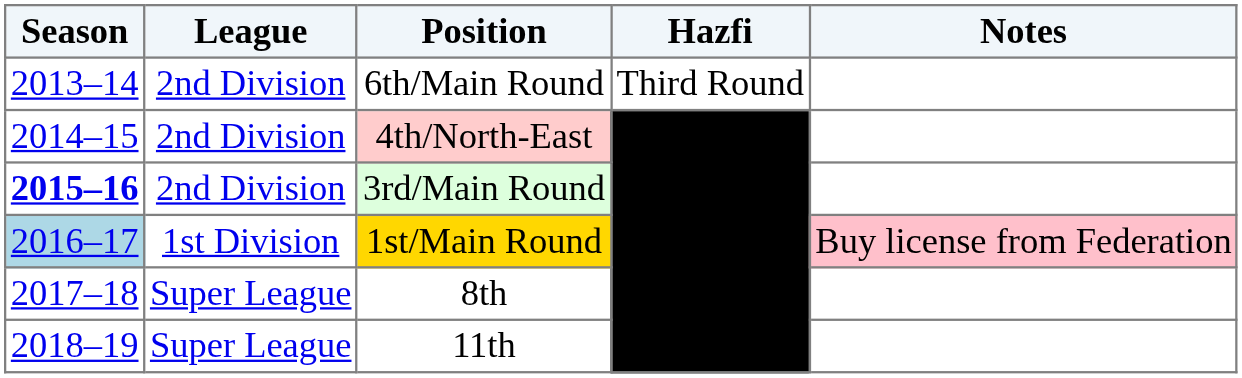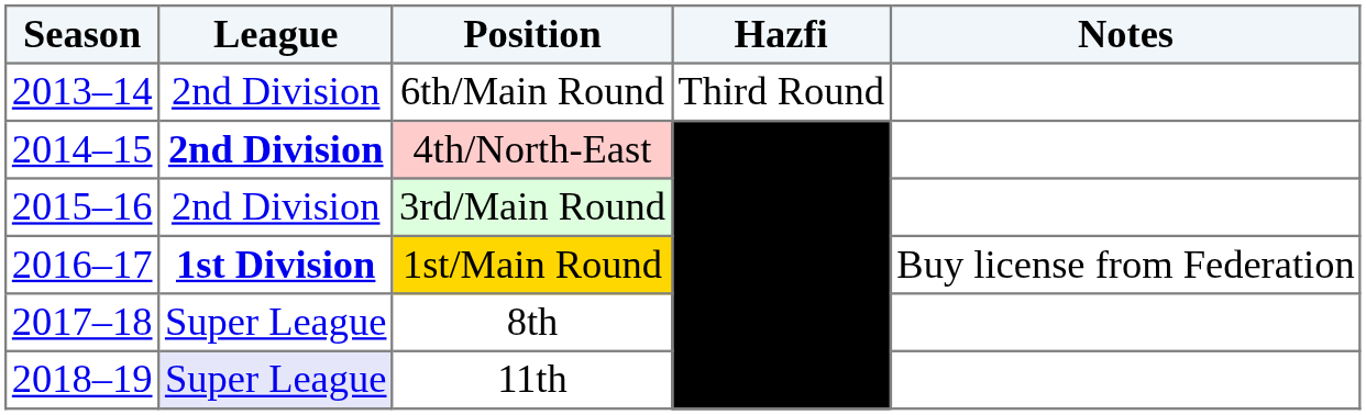4th/North-East | League: normal -> bold
3rd/Main Round | Season: bold -> normal
1st/Main Round | Season: lightblue background -> no background
1st/Main Round | League: normal -> bold
1st/Main Round | Notes: pink background -> no background
11th | League: no background -> lavender background
